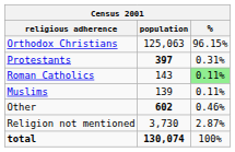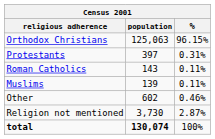Protestants | population: bold -> normal
Roman Catholics | %: lightgreen background -> no background
Other | population: bold -> normal
